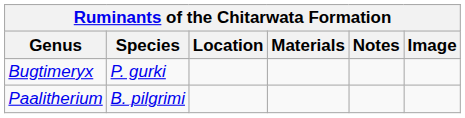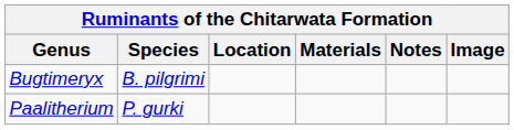Bugtimeryx | Species: P. gurki -> B. pilgrimi
Paalitherium | Species: B. pilgrimi -> P. gurki
